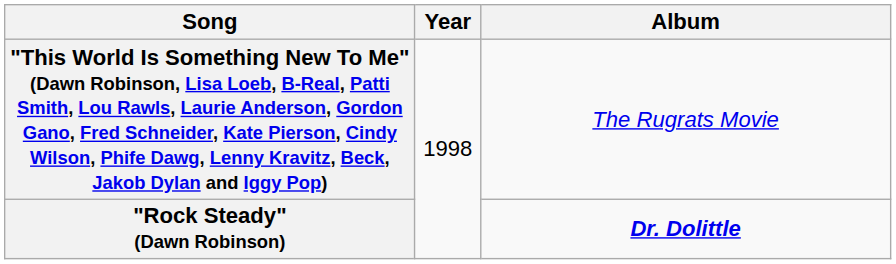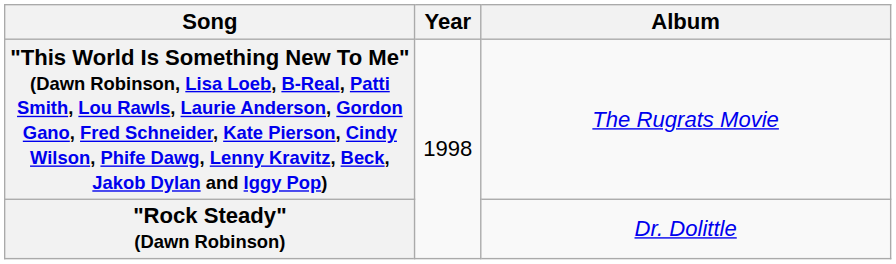"Rock Steady" (Dawn Robinson) | Album: bold -> normal
